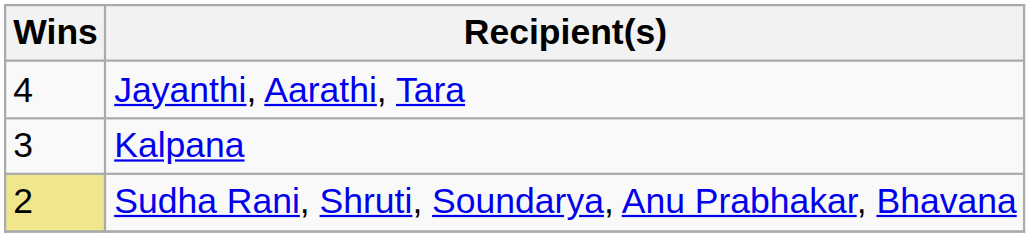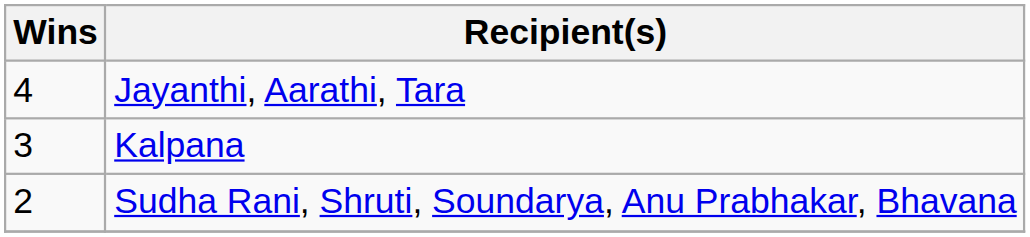Sudha Rani, Shruti, Soundarya, Anu Prabhakar, Bhavana | Wins: khaki background -> no background
